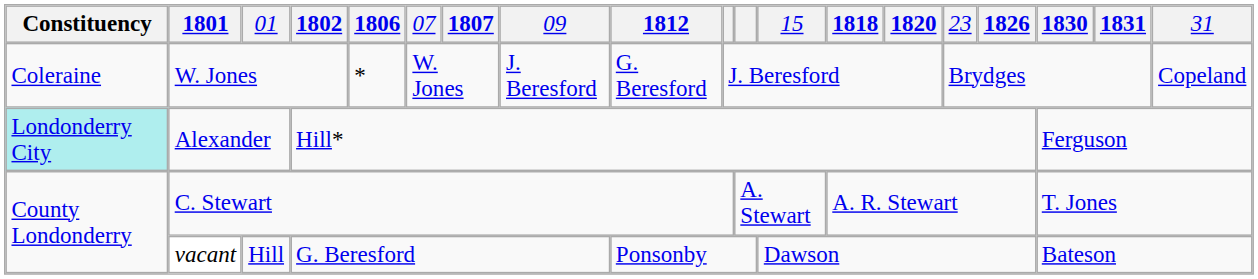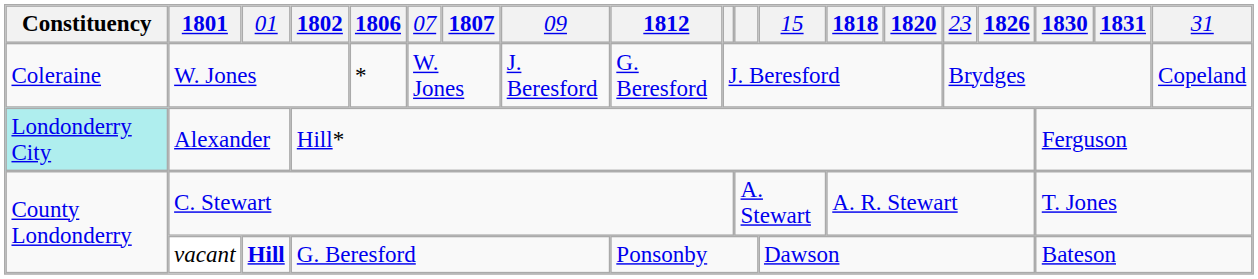vacant | 01: normal -> bold
